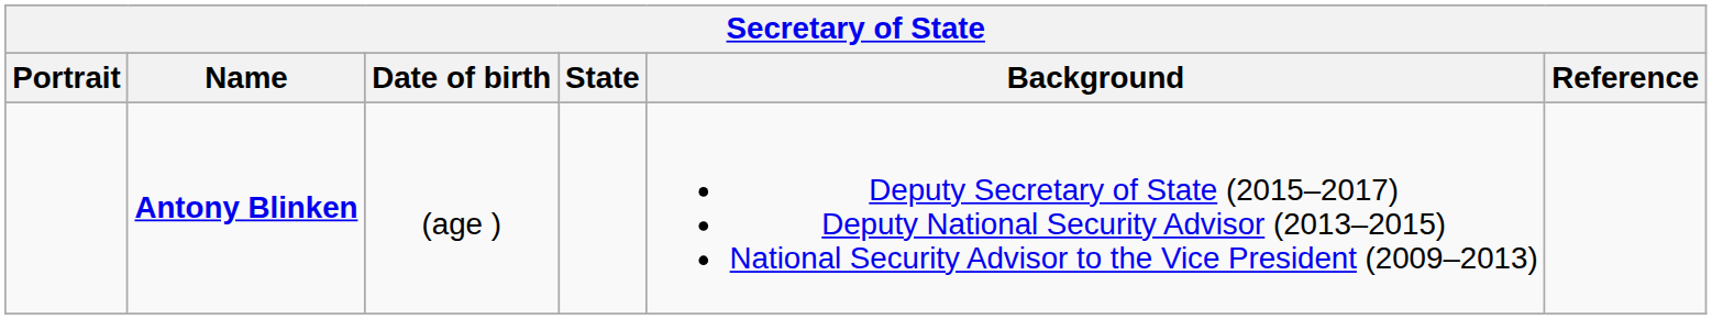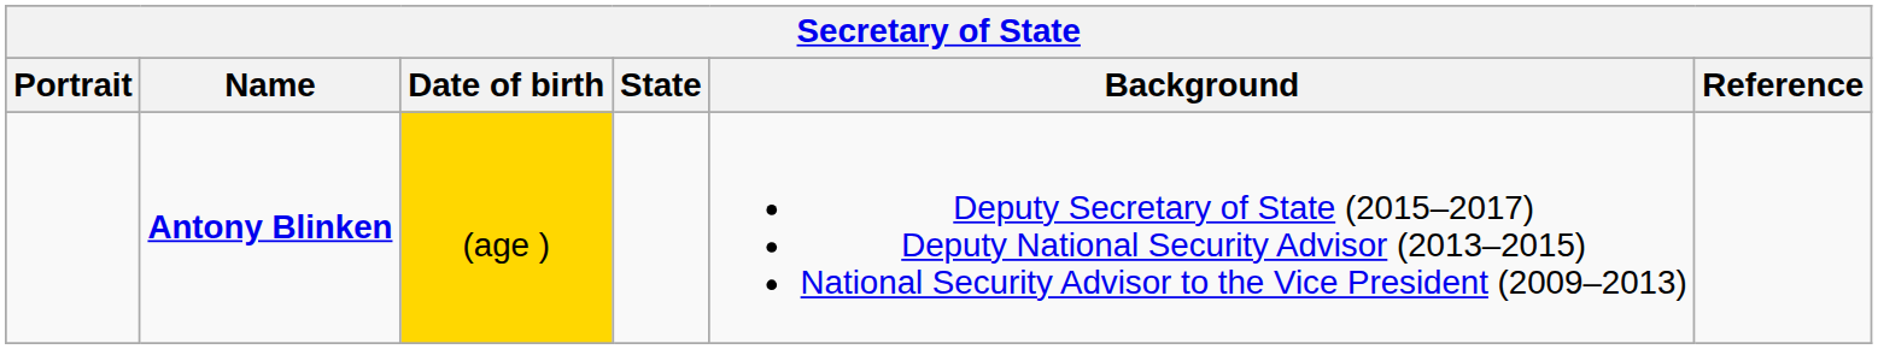Antony Blinken | Date of birth: no background -> gold background
